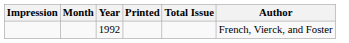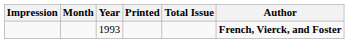row 2 | Year: 1992 -> 1993
row 2 | Author: normal -> bold
